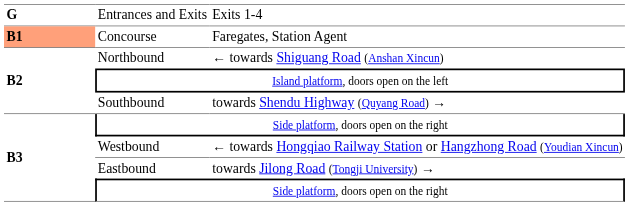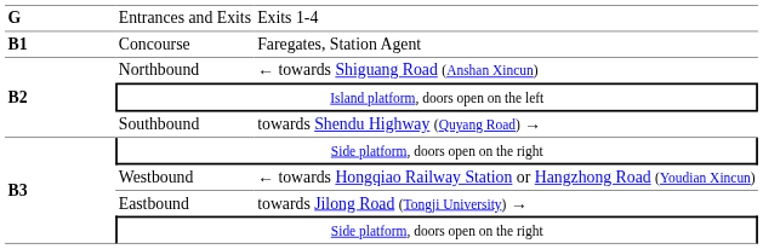Concourse | column 1: lightsalmon background -> no background
